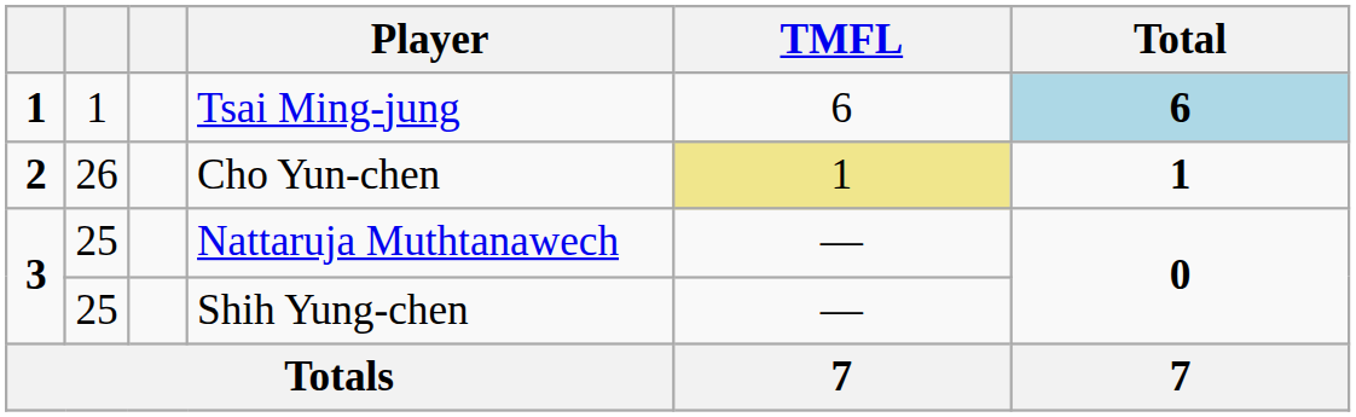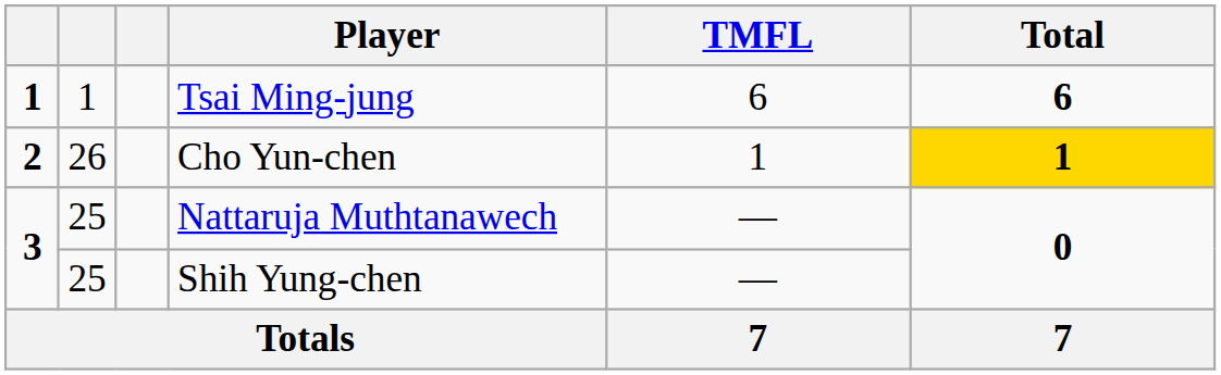Tsai Ming-jung | Total: lightblue background -> no background
Cho Yun-chen | TMFL: khaki background -> no background
Cho Yun-chen | Total: no background -> gold background
